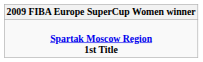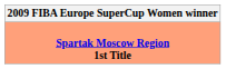row 2 | column 1: no background -> lightsalmon background
